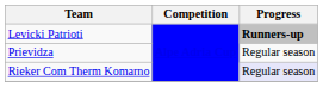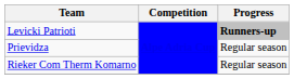Rieker Com Therm Komarno | Progress: lavender background -> no background
